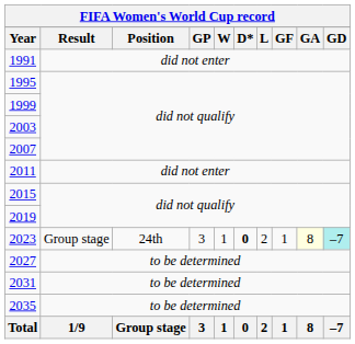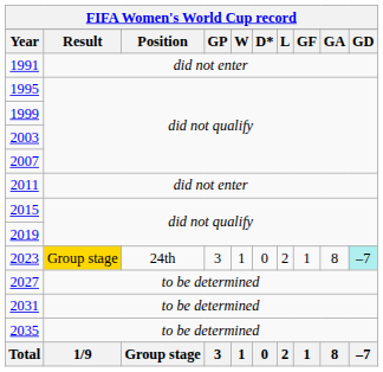2023 | Result: no background -> gold background
2023 | D*: bold -> normal
2023 | GA: lightyellow background -> no background
